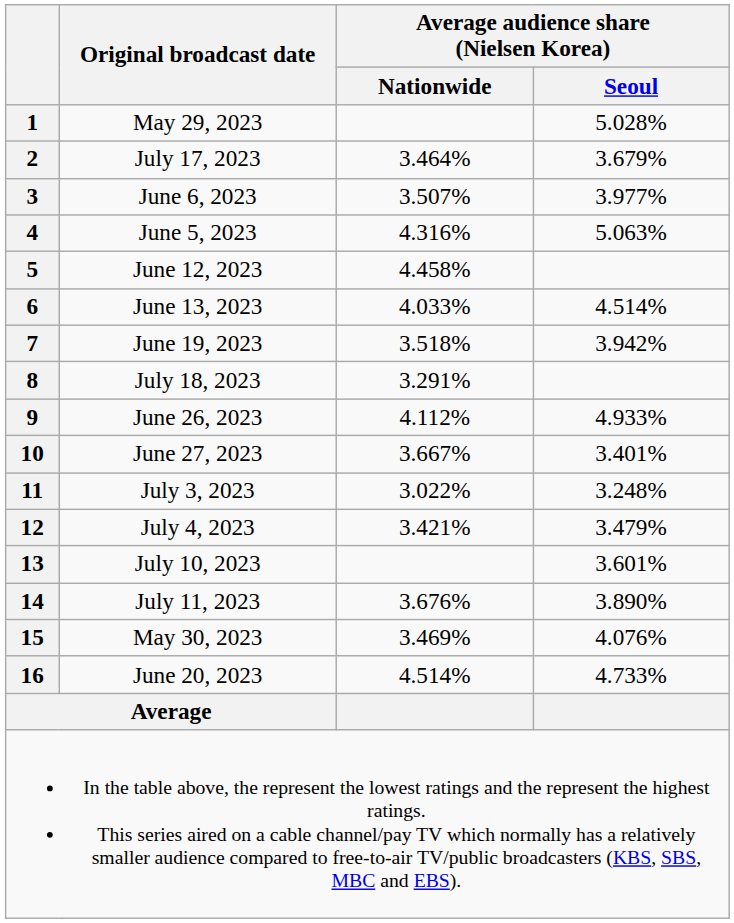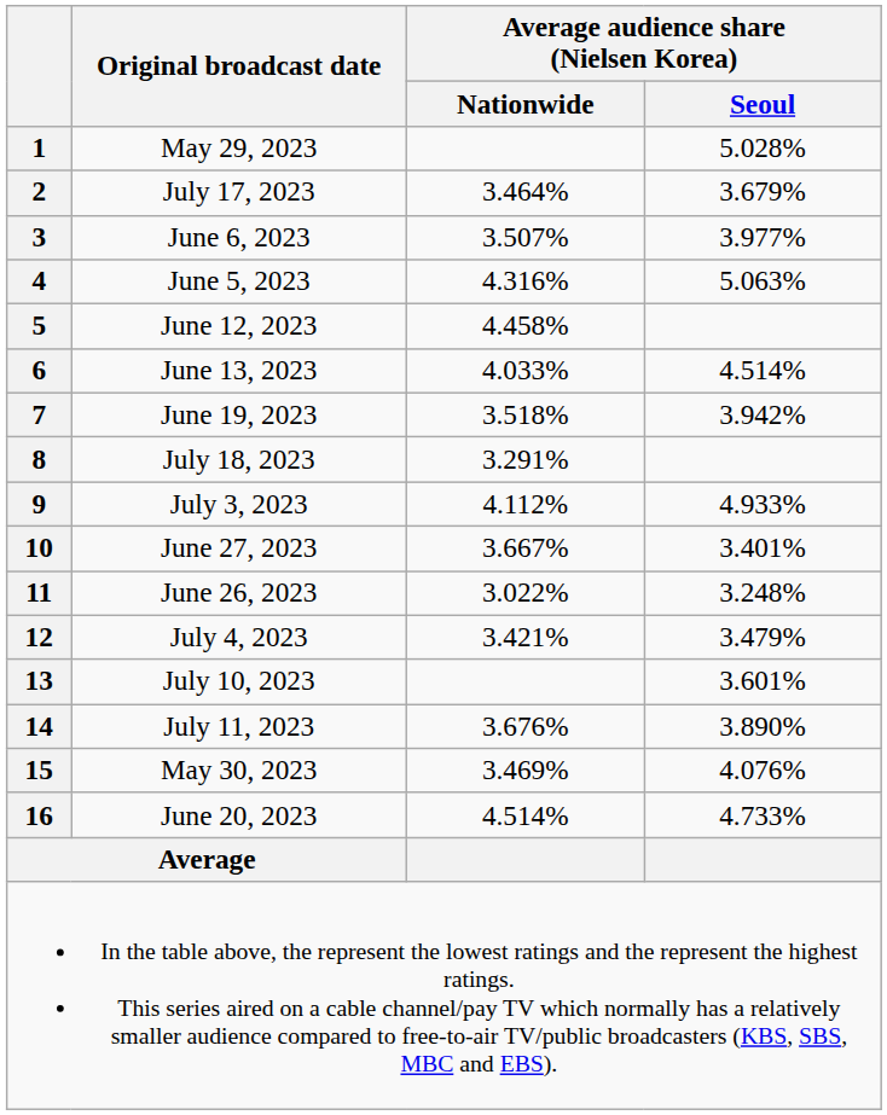9 | Original broadcast date: June 26, 2023 -> July 3, 2023
11 | Original broadcast date: July 3, 2023 -> June 26, 2023
